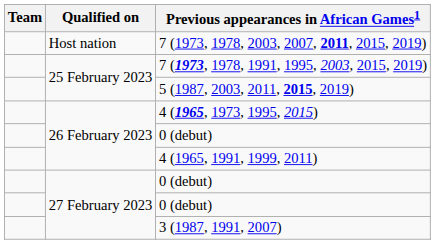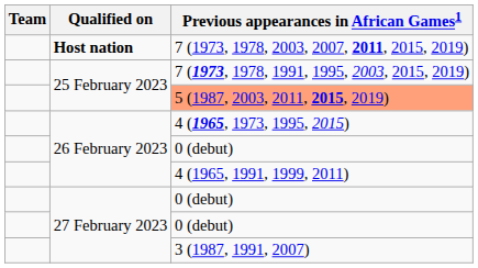7 (1973, 1978, 2003, 2007, 2011, 2015, 2019) | Qualified on: normal -> bold
5 (1987, 2003, 2011, 2015, 2019) | Previous appearances in African Games1: no background -> lightsalmon background
